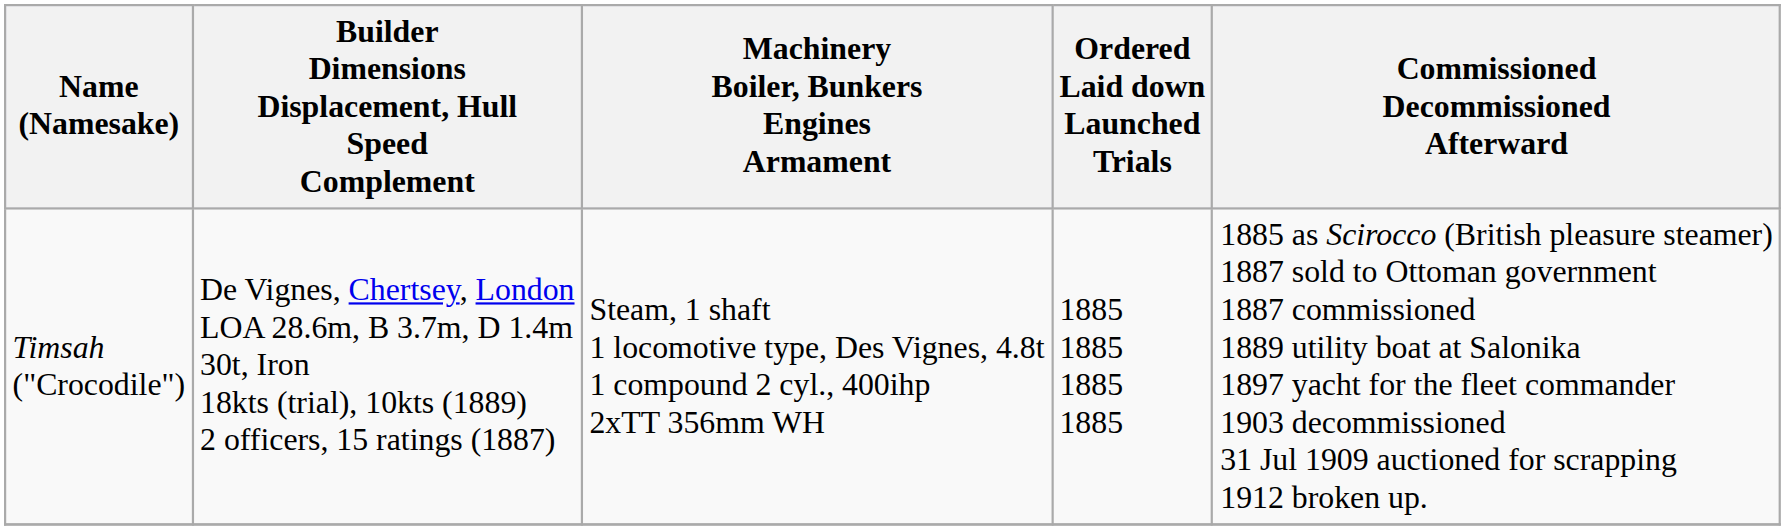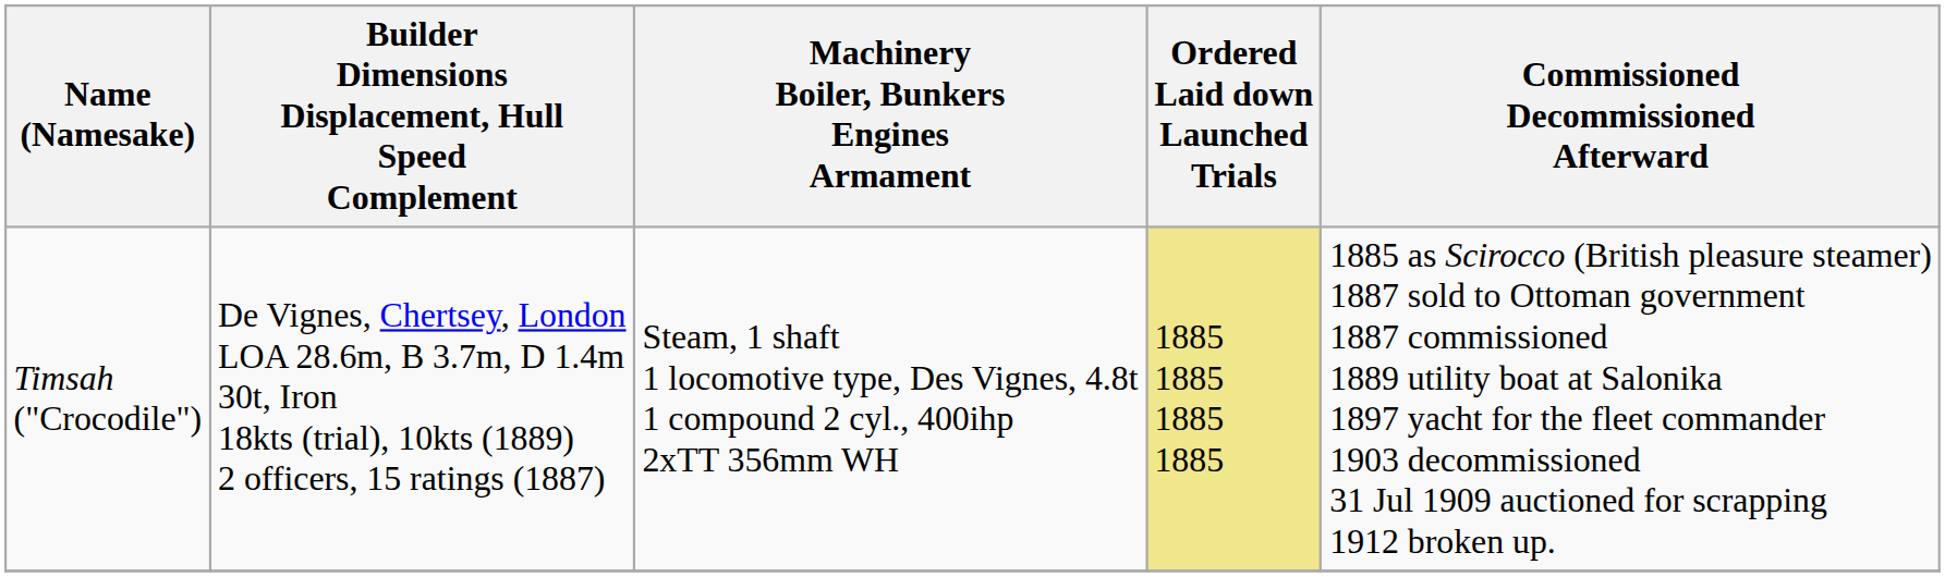Timsah ("Crocodile") | Ordered Laid down Launched Trials: no background -> khaki background
